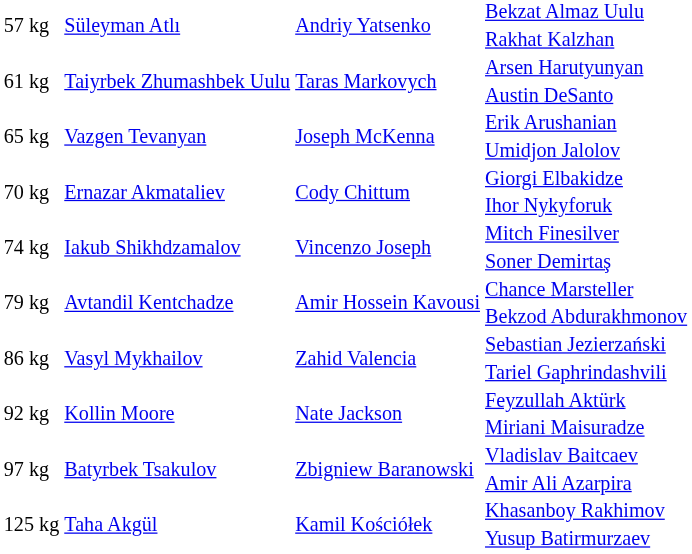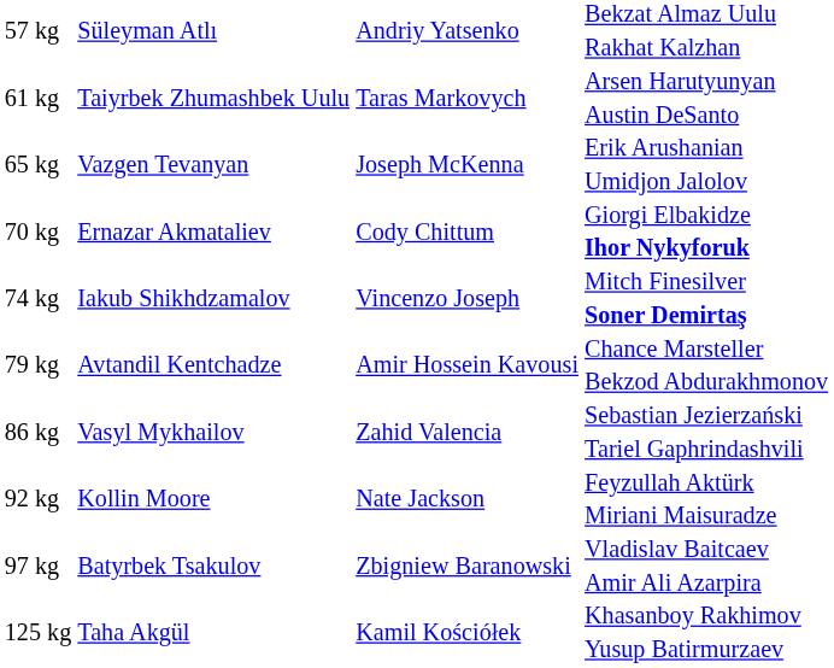Ihor Nykyforuk | column 4: normal -> bold
Soner Demirtaş | column 4: normal -> bold
